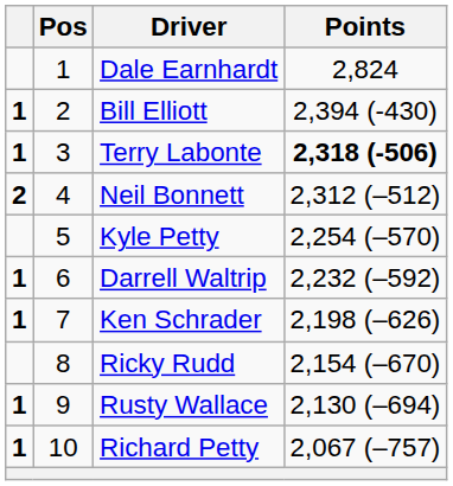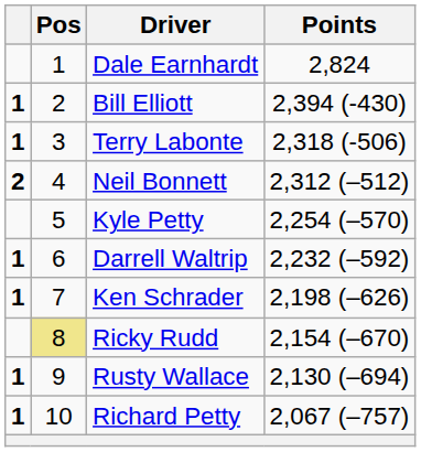Terry Labonte | Points: bold -> normal
Ricky Rudd | Pos: no background -> khaki background
